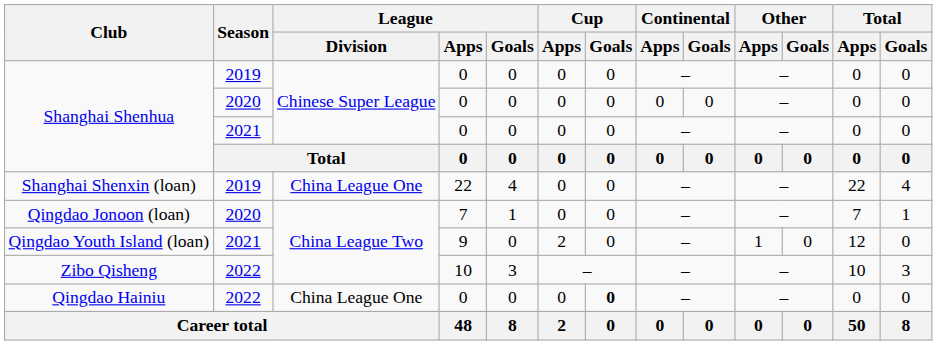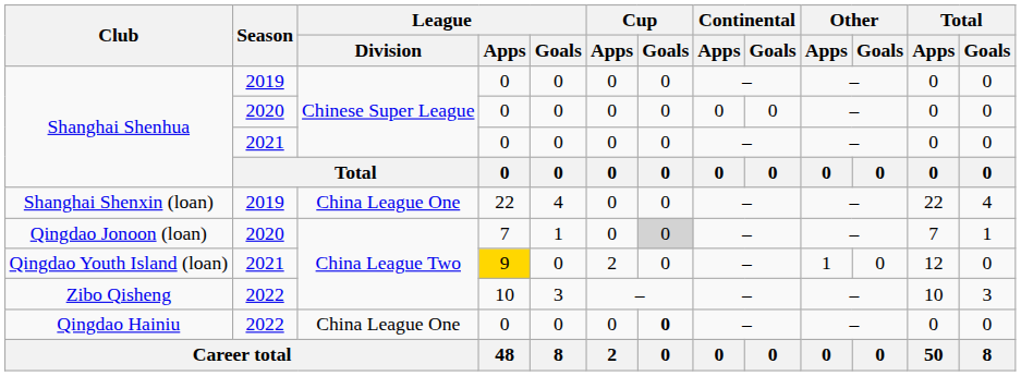Qingdao Jonoon (loan) | Cup / Goals: no background -> lightgrey background
Qingdao Youth Island (loan) | League / Apps: no background -> gold background
